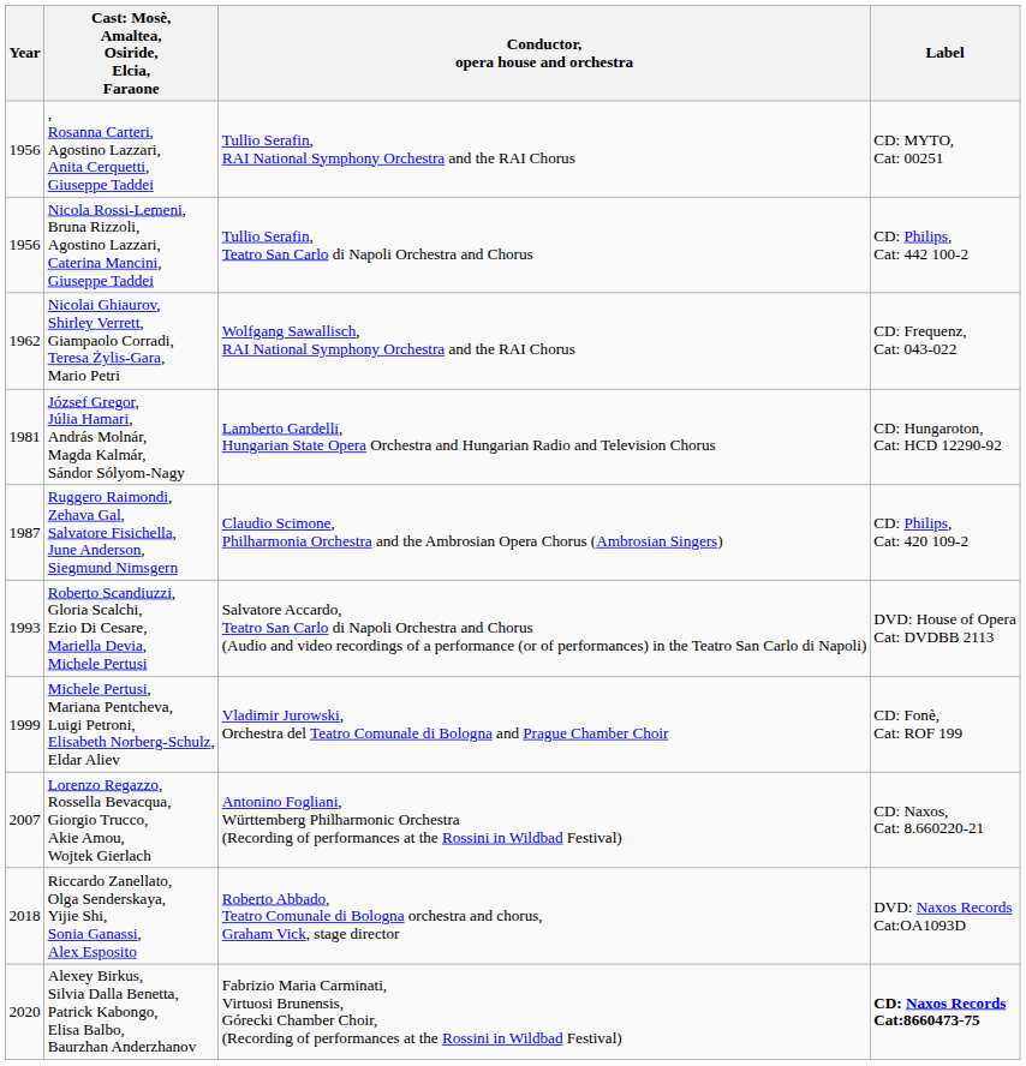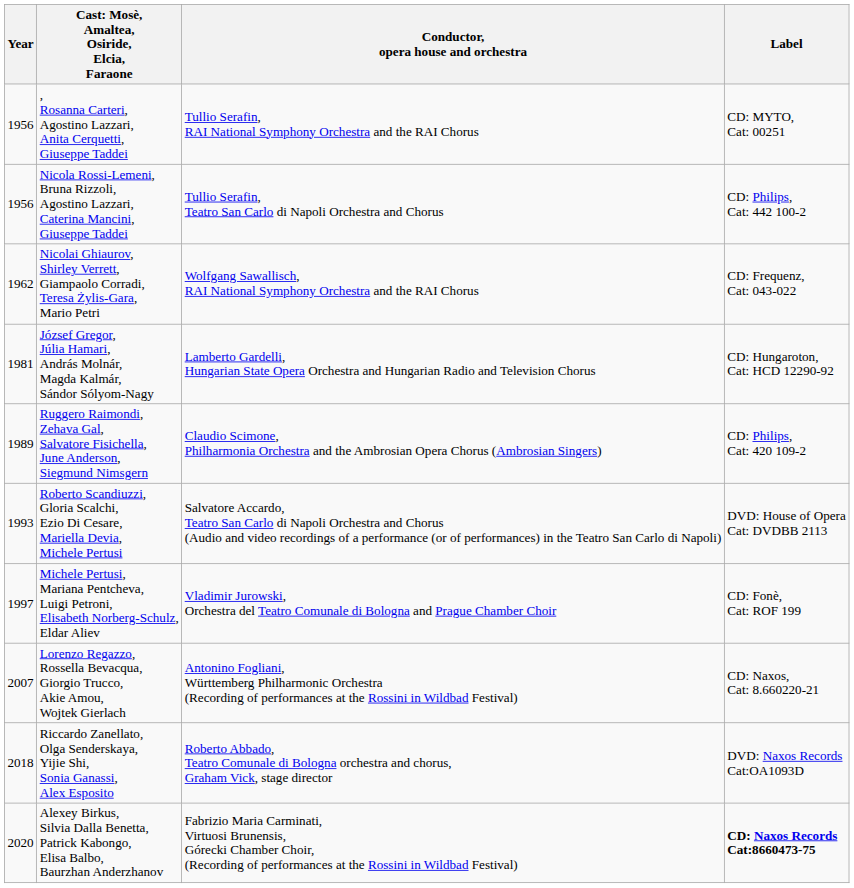row 6 | Year: 1987 -> 1989
row 8 | Year: 1999 -> 1997
